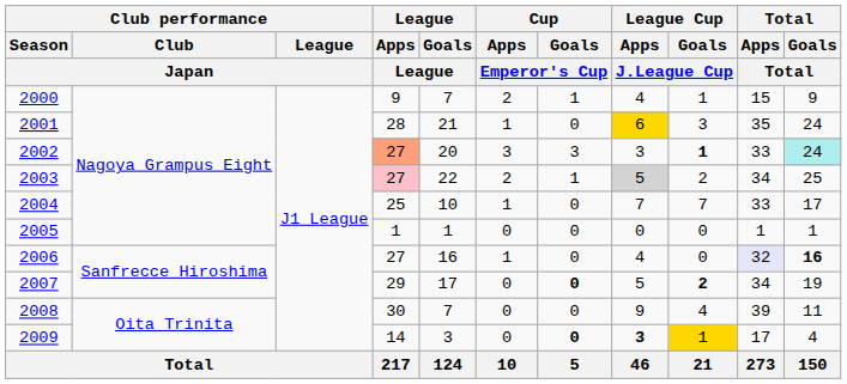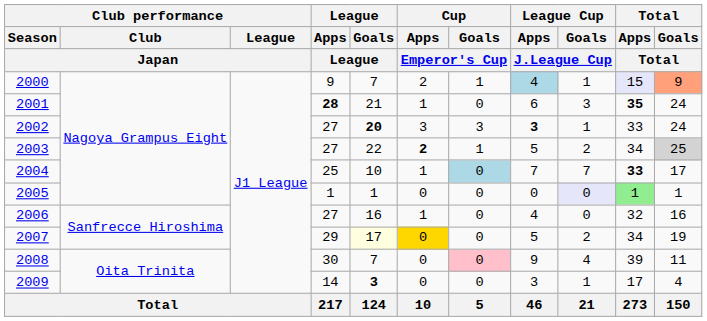2000 | League Cup / Apps / J.League Cup: no background -> lightblue background
2000 | Total / Apps / Total: no background -> lavender background
2000 | Total / Goals / Total: no background -> lightsalmon background
2001 | League / Apps / League: normal -> bold
2001 | League Cup / Apps / J.League Cup: gold background -> no background
2001 | Total / Apps / Total: normal -> bold
2002 | League / Apps / League: lightsalmon background -> no background
2002 | League / Goals / League: normal -> bold
2002 | League Cup / Apps / J.League Cup: normal -> bold
2002 | League Cup / Goals / J.League Cup: bold -> normal
2002 | Total / Goals / Total: paleturquoise background -> no background
2003 | League / Apps / League: pink background -> no background
2003 | Cup / Apps / Emperor's Cup: normal -> bold
2003 | League Cup / Apps / J.League Cup: lightgrey background -> no background
2003 | Total / Goals / Total: no background -> lightgrey background
2004 | Cup / Goals / Emperor's Cup: no background -> lightblue background
2004 | Total / Apps / Total: normal -> bold
2005 | League Cup / Goals / J.League Cup: no background -> lavender background
2005 | Total / Apps / Total: no background -> lightgreen background
2006 | Total / Apps / Total: lavender background -> no background
2006 | Total / Goals / Total: bold -> normal
2007 | League / Goals / League: no background -> lightyellow background
2007 | Cup / Apps / Emperor's Cup: no background -> gold background
2007 | Cup / Goals / Emperor's Cup: bold -> normal
2007 | League Cup / Goals / J.League Cup: bold -> normal
2008 | Cup / Goals / Emperor's Cup: no background -> pink background
2009 | League / Goals / League: normal -> bold
2009 | Cup / Goals / Emperor's Cup: bold -> normal
2009 | League Cup / Apps / J.League Cup: bold -> normal
2009 | League Cup / Goals / J.League Cup: gold background -> no background
